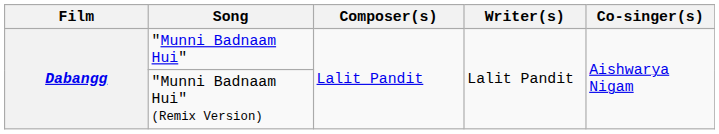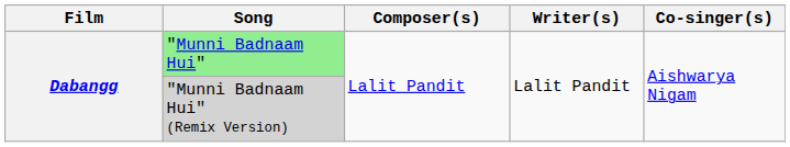"Munni Badnaam Hui" | Song: no background -> lightgreen background
"Munni Badnaam Hui" (Remix Version) | Song: no background -> lightgrey background
